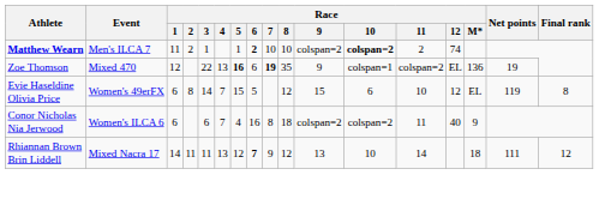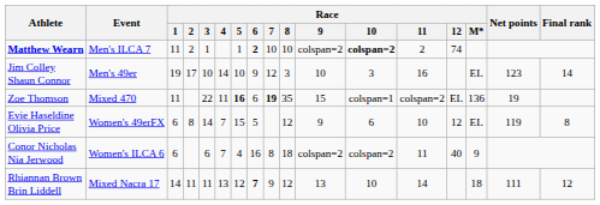+ row: Jim Colley Shaun Connor | Men's 49er | 19 | 17 | 10 | 14 | 10 | 9 | 12 | 3 | 10 | 3 | 16 | EL | 123 | 14
Zoe Thomson | Race / 1: 12 -> 11
Zoe Thomson | Race / 4: 13 -> 11
Zoe Thomson | Race / 9: 9 -> 15
Evie Haseldine Olivia Price | Race / 9: 15 -> 9
